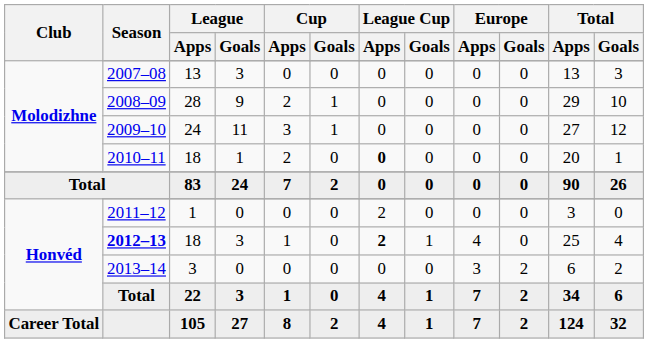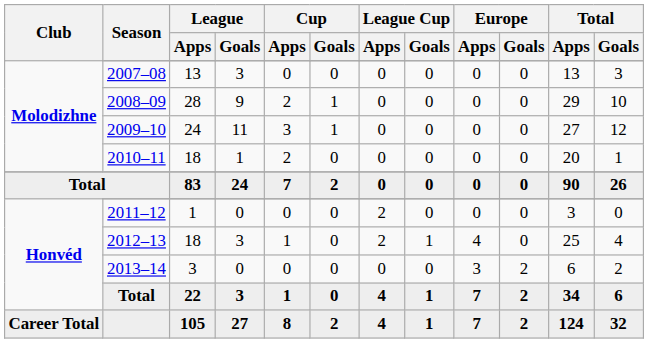Molodizhne / 18 | League Cup / Apps: bold -> normal
Honvéd / 18 | Season: bold -> normal
Honvéd / 18 | League Cup / Apps: bold -> normal
